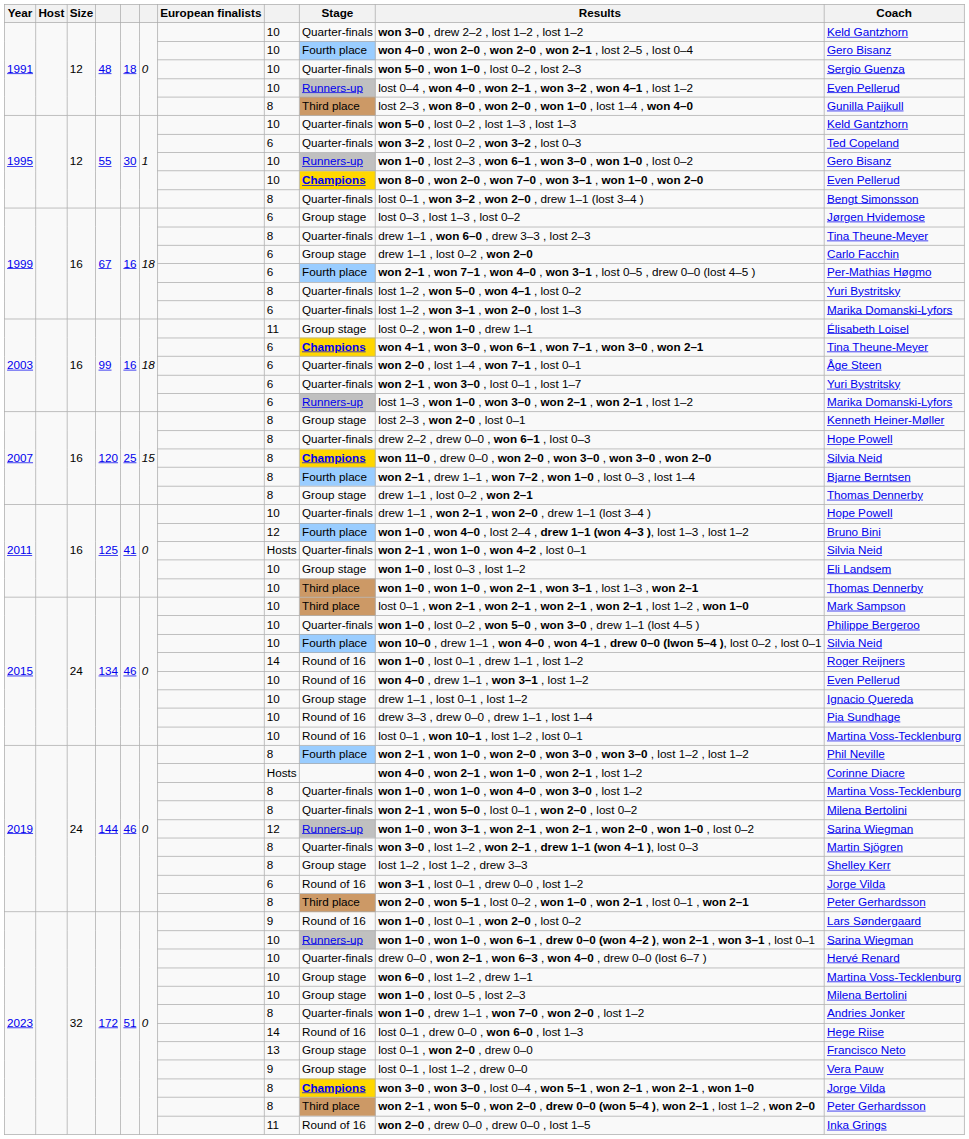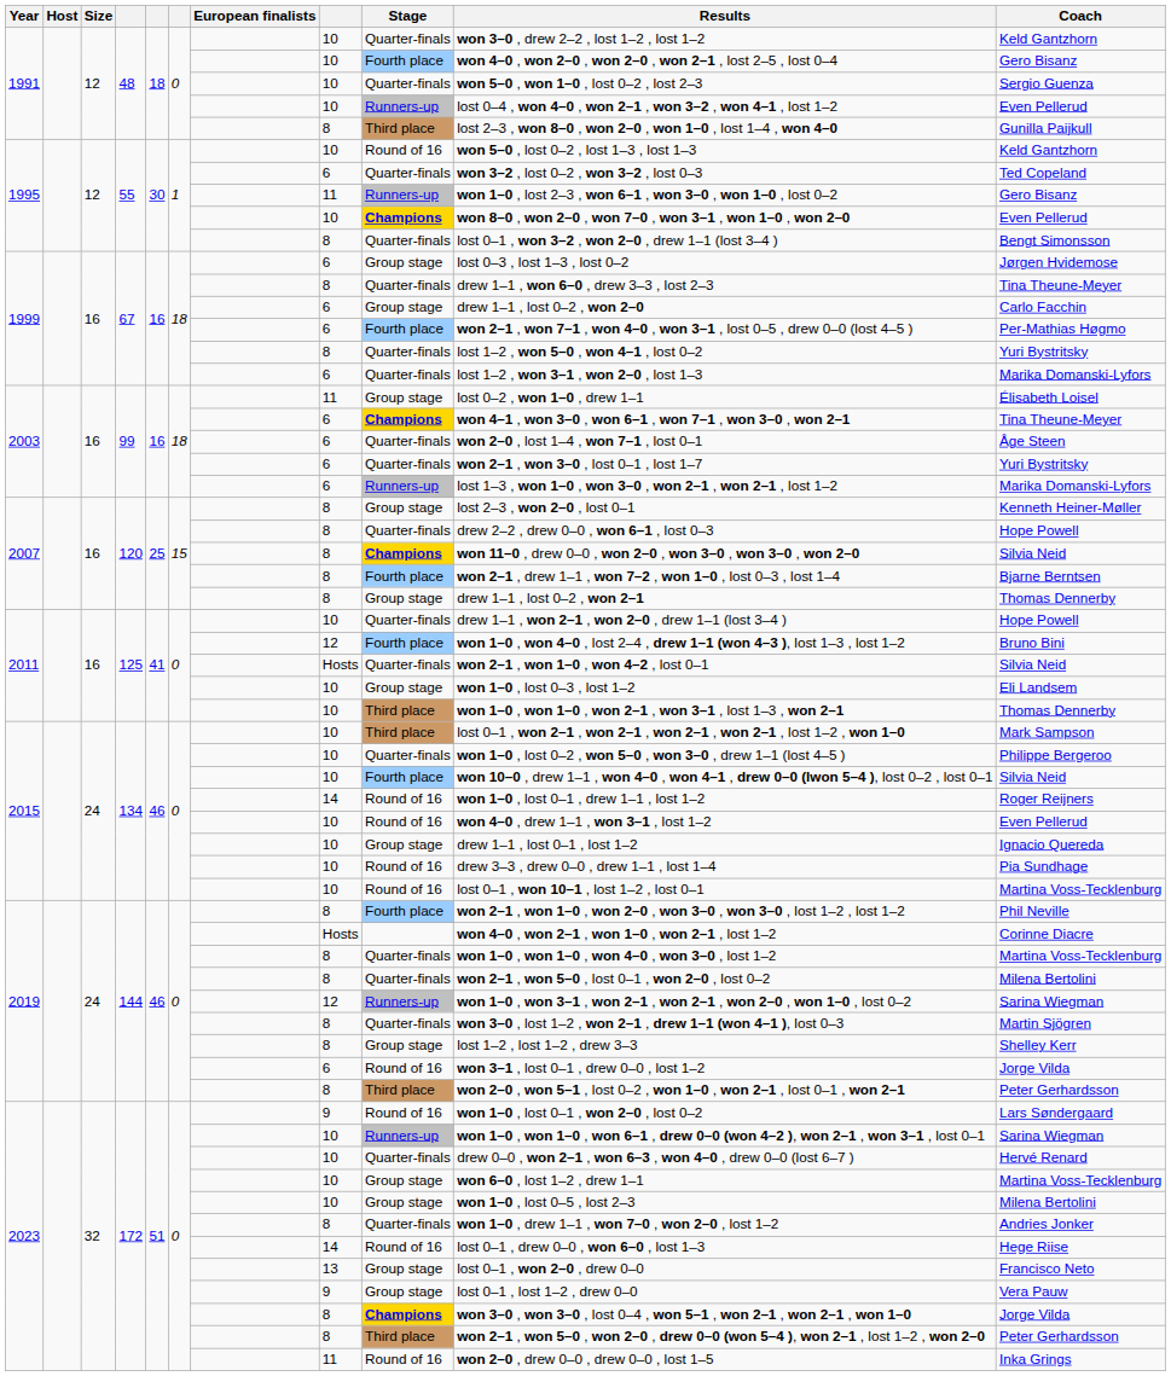row 7 | Stage: Quarter-finals -> Round of 16
row 9 | column 8: 10 -> 11
